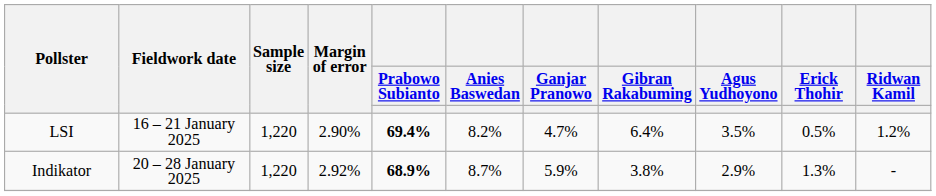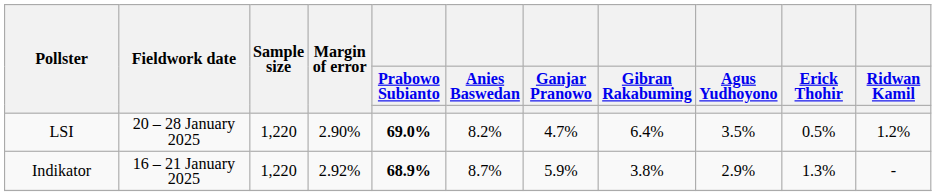LSI | Fieldwork date: 16 – 21 January 2025 -> 20 – 28 January 2025
LSI | Prabowo Subianto: 69.4% -> 69.0%
Indikator | Fieldwork date: 20 – 28 January 2025 -> 16 – 21 January 2025
